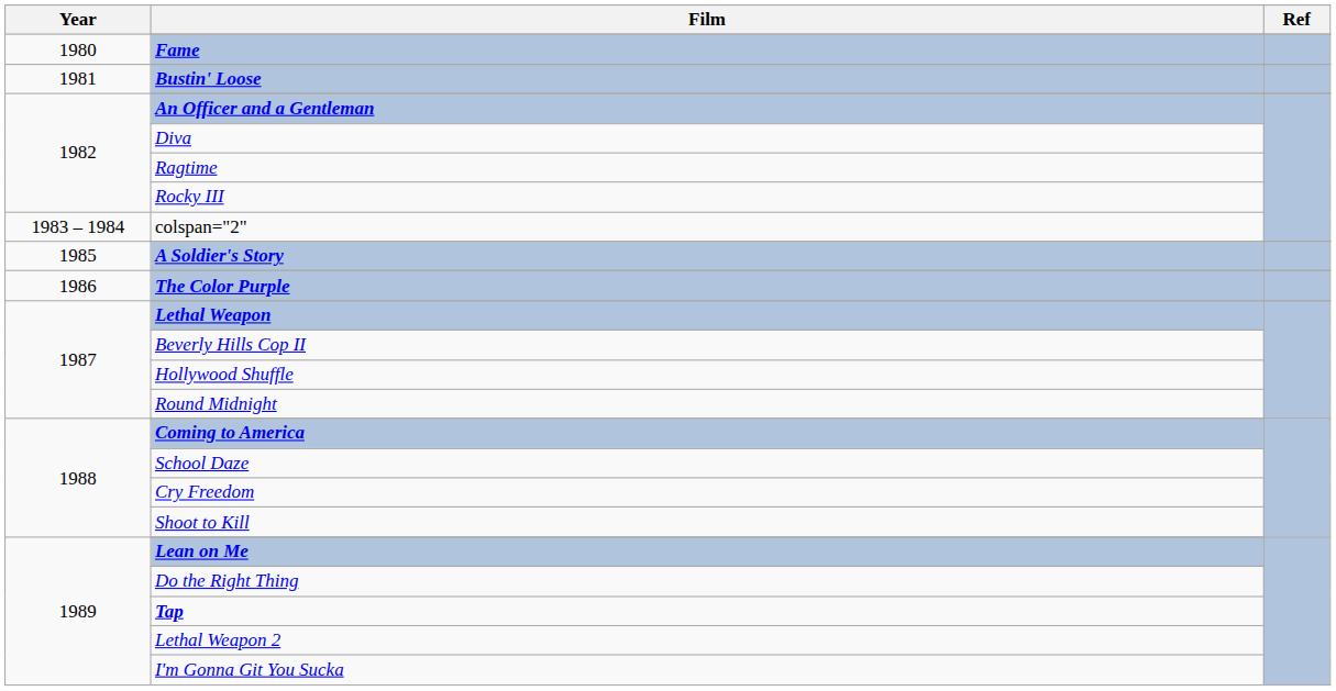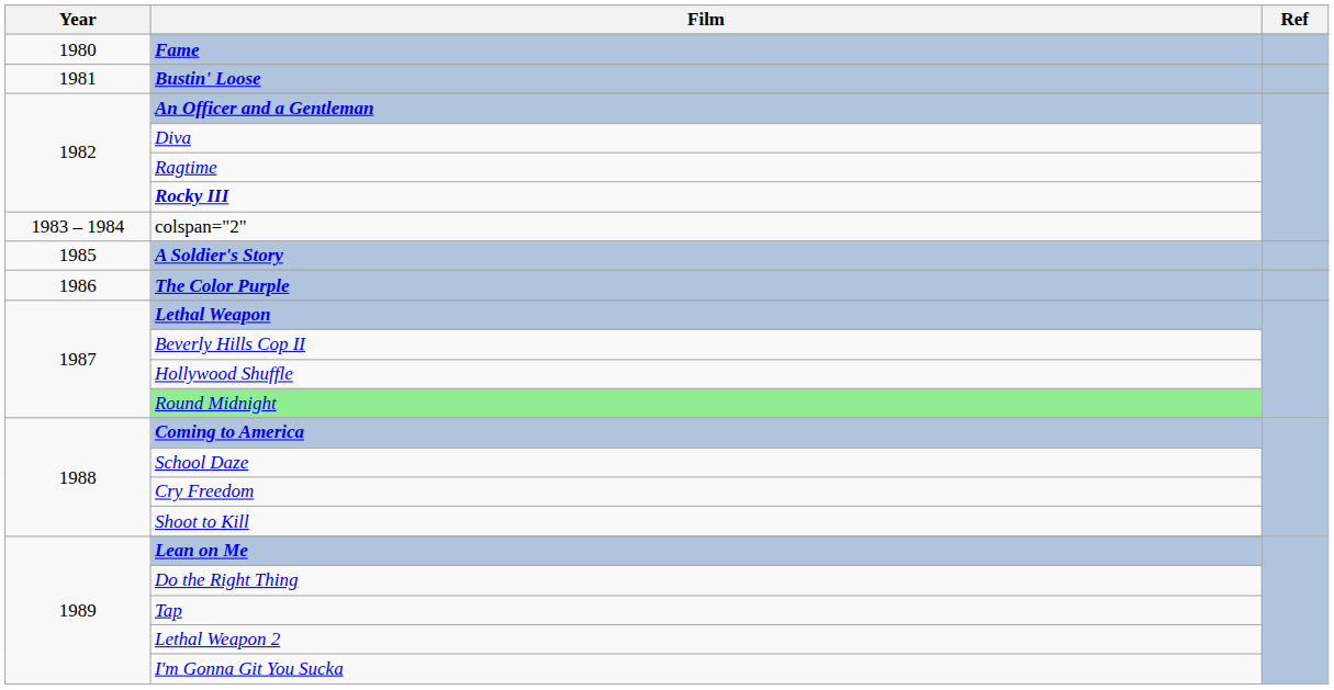Rocky III | Film: normal -> bold
Round Midnight | Film: no background -> lightgreen background
Tap | Film: bold -> normal
